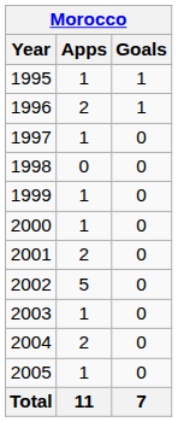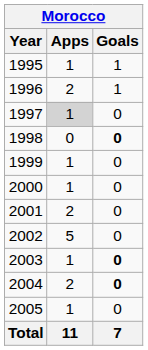1997 | Apps: no background -> lightgrey background
1998 | Goals: normal -> bold
2003 | Goals: normal -> bold
2004 | Goals: normal -> bold
